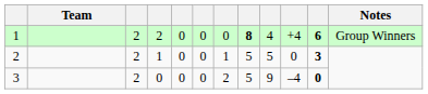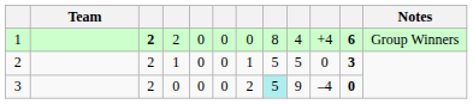row 2 | column 3: normal -> bold
row 2 | column 8: bold -> normal
row 4 | column 8: no background -> paleturquoise background
